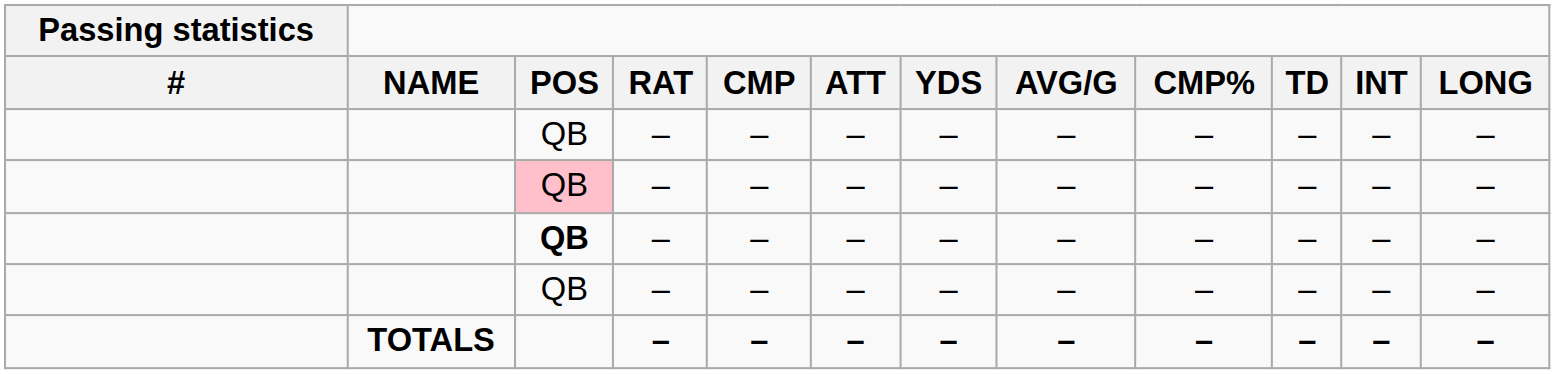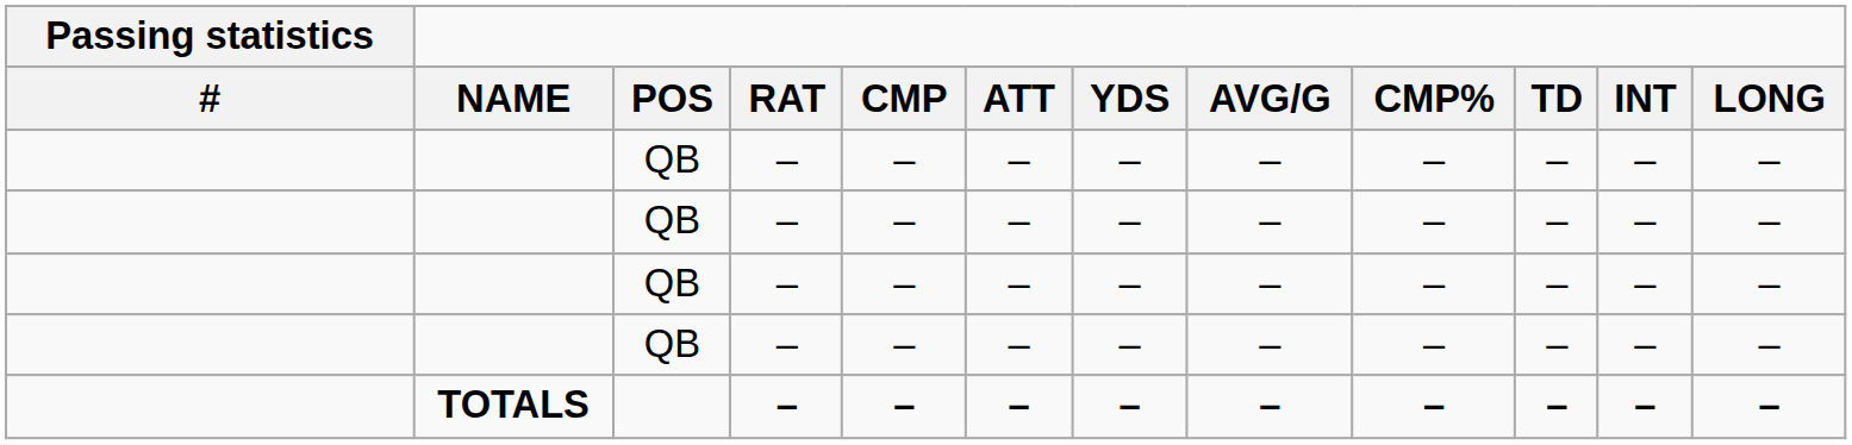row 4 | POS: pink background -> no background
row 5 | POS: bold -> normal
